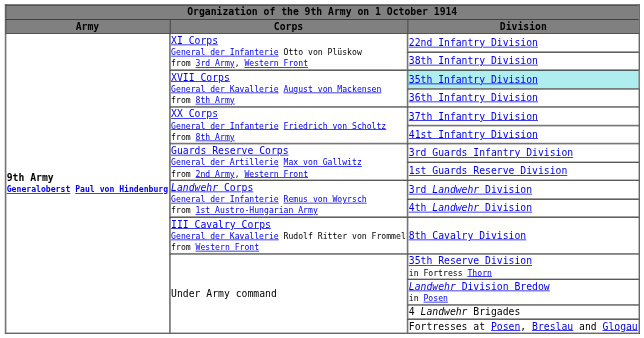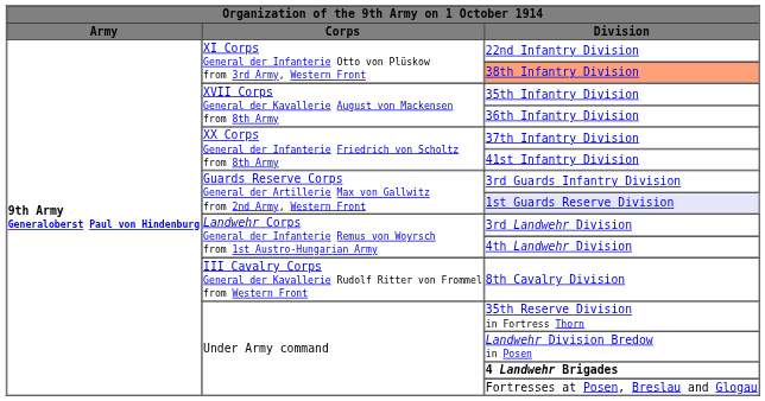38th Infantry Division | Division: no background -> lightsalmon background
35th Infantry Division | Division: paleturquoise background -> no background
1st Guards Reserve Division | Division: no background -> lavender background
4 Landwehr Brigades | Division: normal -> bold
